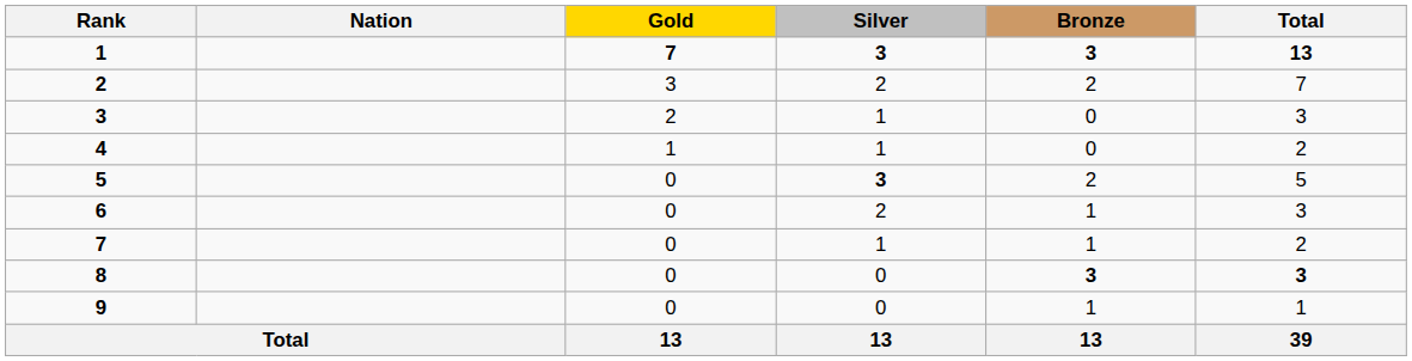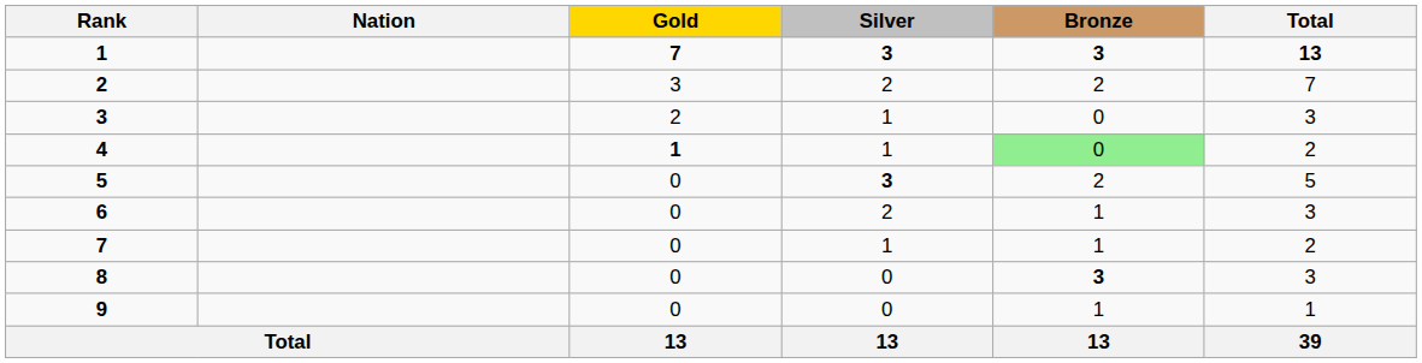4 | Gold: normal -> bold
4 | Bronze: no background -> lightgreen background
8 | Total: bold -> normal
